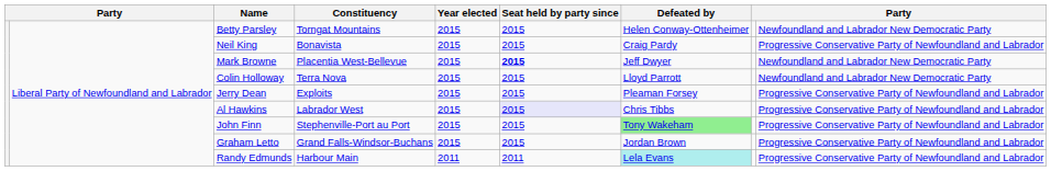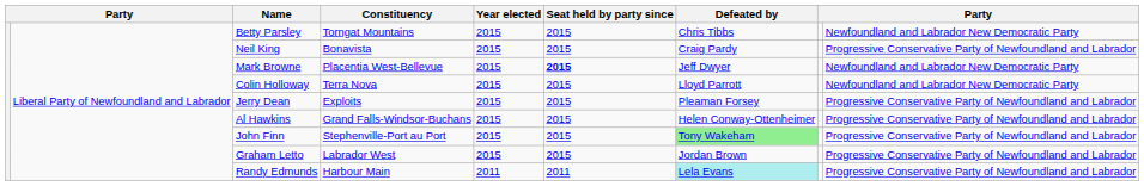Betty Parsley | Defeated by: Helen Conway-Ottenheimer -> Chris Tibbs
Al Hawkins | Constituency: Labrador West -> Grand Falls-Windsor-Buchans
Al Hawkins | Seat held by party since: lavender background -> no background
Al Hawkins | Defeated by: Chris Tibbs -> Helen Conway-Ottenheimer
Graham Letto | Constituency: Grand Falls-Windsor-Buchans -> Labrador West
